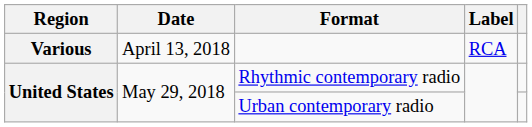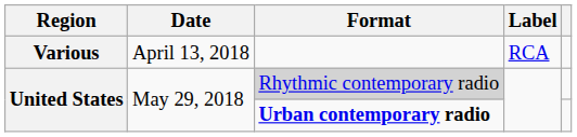Rhythmic contemporary radio | Format: no background -> lightgrey background
Urban contemporary radio | Format: normal -> bold
